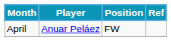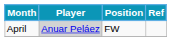April | Player: no background -> lightgrey background
